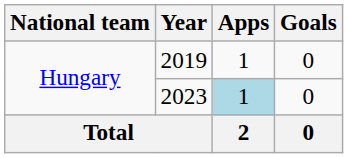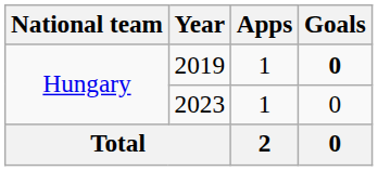2019 | Goals: normal -> bold
2023 | Apps: lightblue background -> no background
